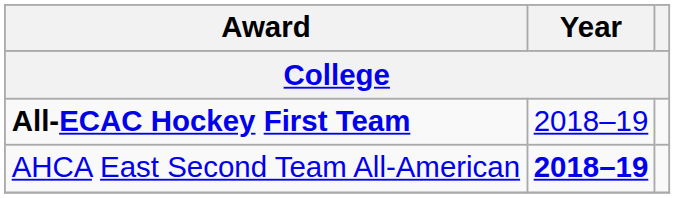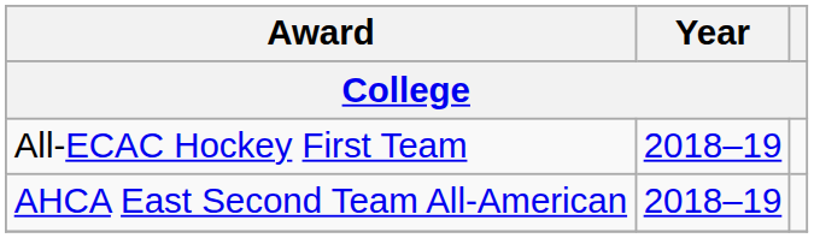row 3 | Award: bold -> normal
row 4 | Year: bold -> normal
